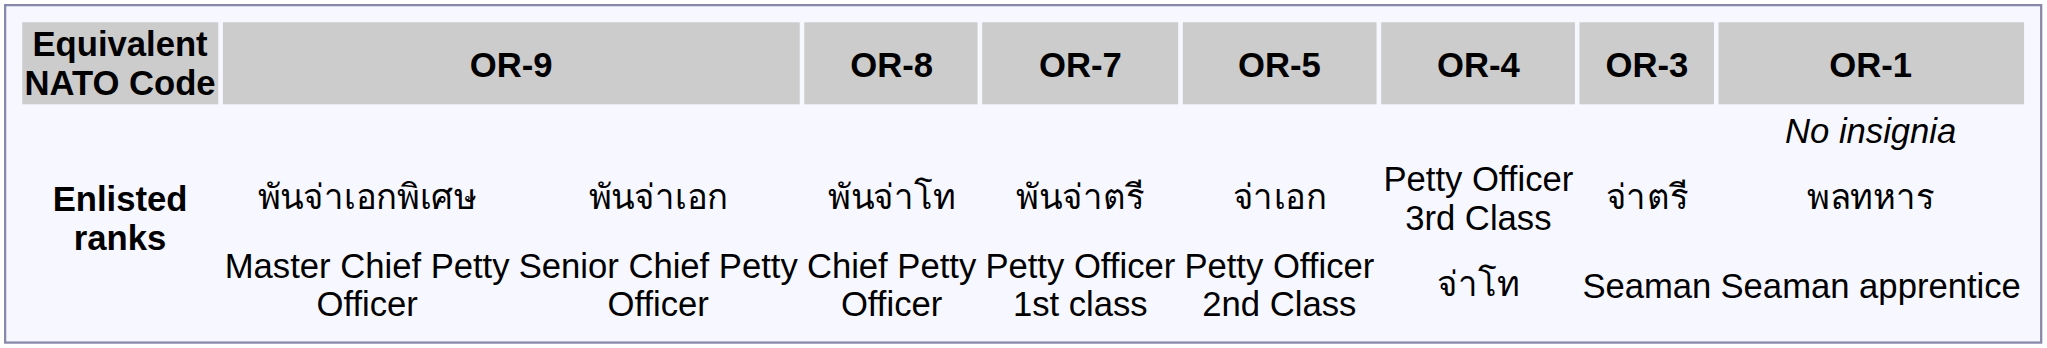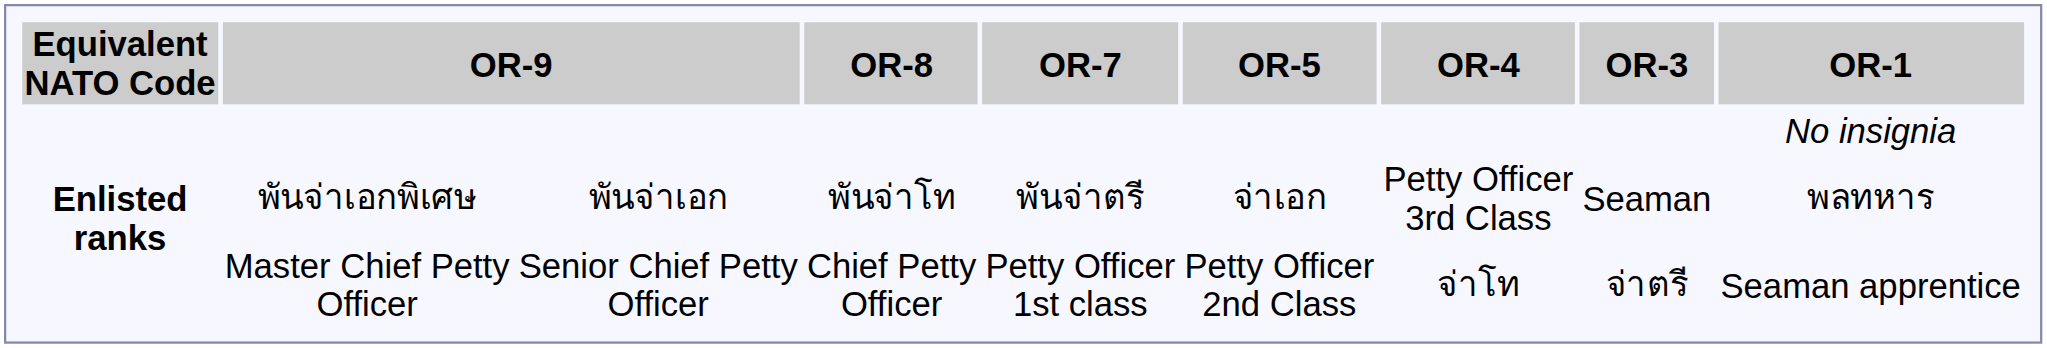พันจ่าเอกพิเศษ | OR-3: จ่าตรี -> Seaman
Master Chief Petty Officer | OR-3: Seaman -> จ่าตรี
